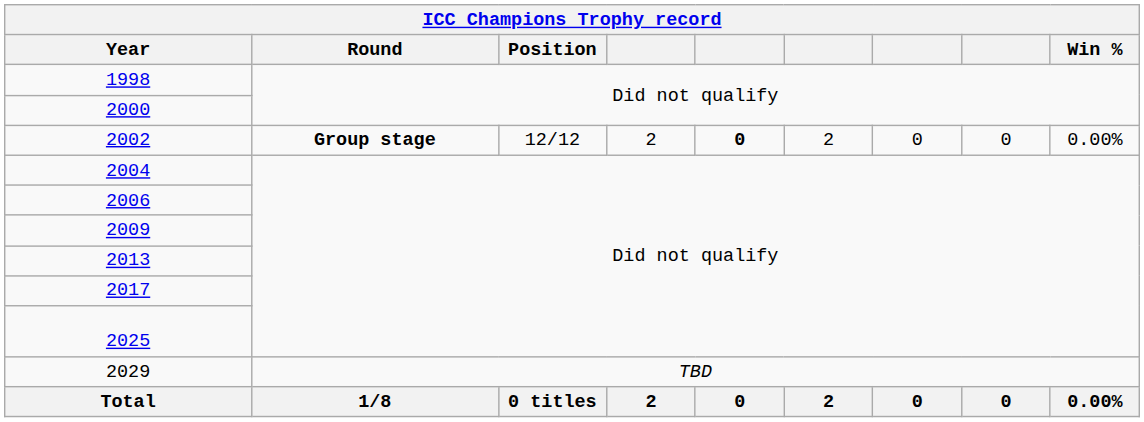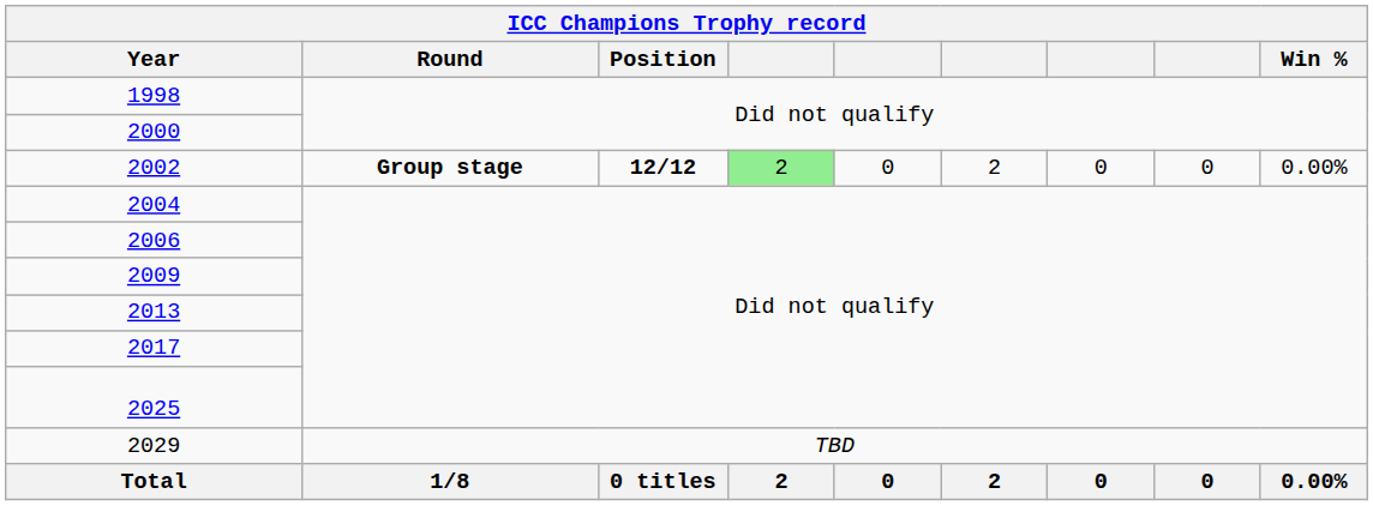2002 | Position: normal -> bold
2002 | column 4: no background -> lightgreen background
2002 | column 5: bold -> normal
